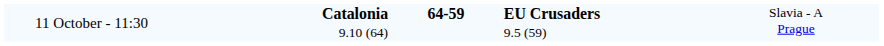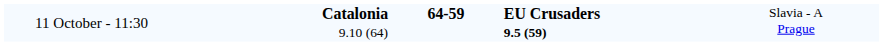9.10 (64) | column 4: normal -> bold
